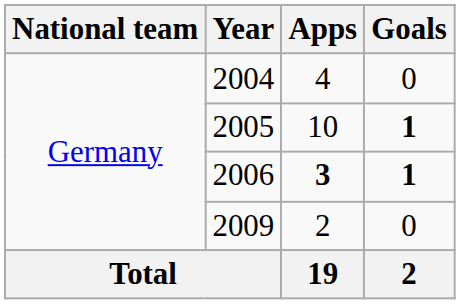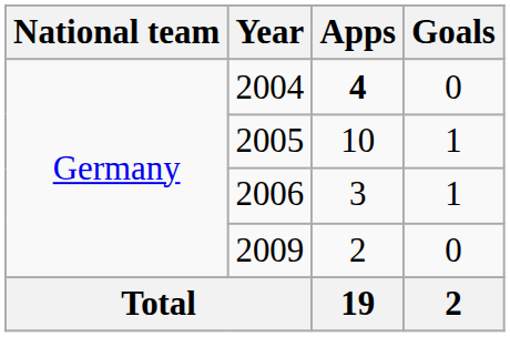2004 | Apps: normal -> bold
2005 | Goals: bold -> normal
2006 | Apps: bold -> normal
2006 | Goals: bold -> normal
